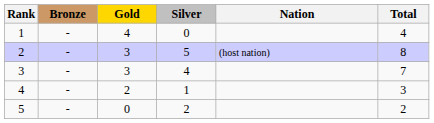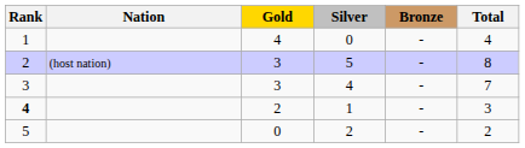columns swapped: Nation <-> Bronze
row 5 | Rank: normal -> bold
